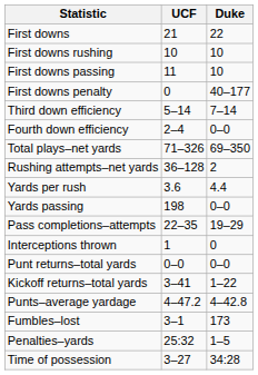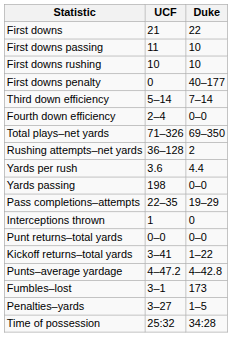rows swapped: First downs rushing <-> First downs passing
Penalties–yards | UCF: 25:32 -> 3–27
Time of possession | UCF: 3–27 -> 25:32
